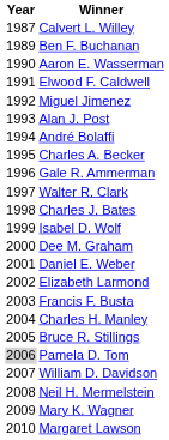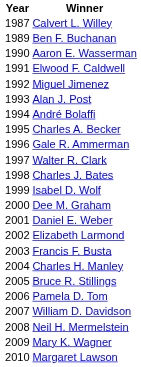Pamela D. Tom | Year: lightgrey background -> no background
